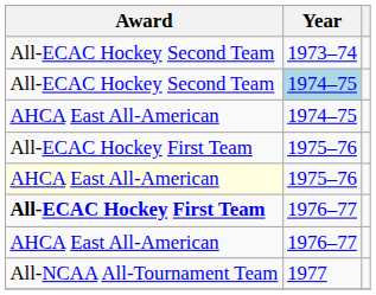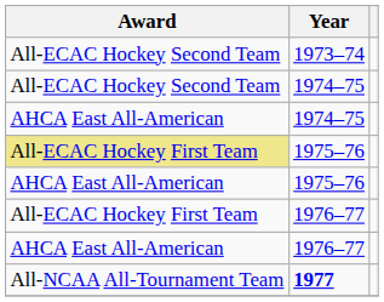row 3 | Year: lightblue background -> no background
row 5 | Award: no background -> khaki background
row 6 | Award: lightyellow background -> no background
row 7 | Award: bold -> normal
row 9 | Year: normal -> bold
